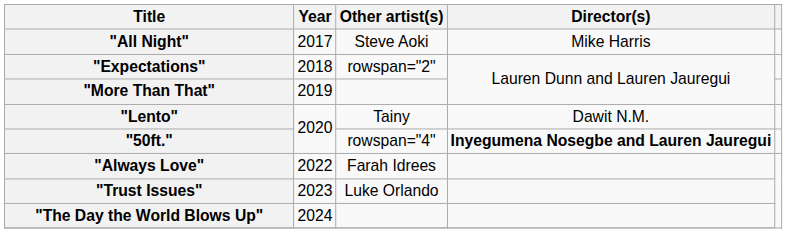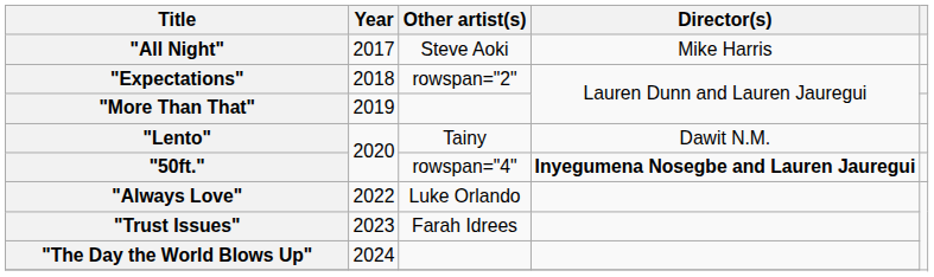"Always Love" | Other artist(s): Farah Idrees -> Luke Orlando
"Trust Issues" | Other artist(s): Luke Orlando -> Farah Idrees
